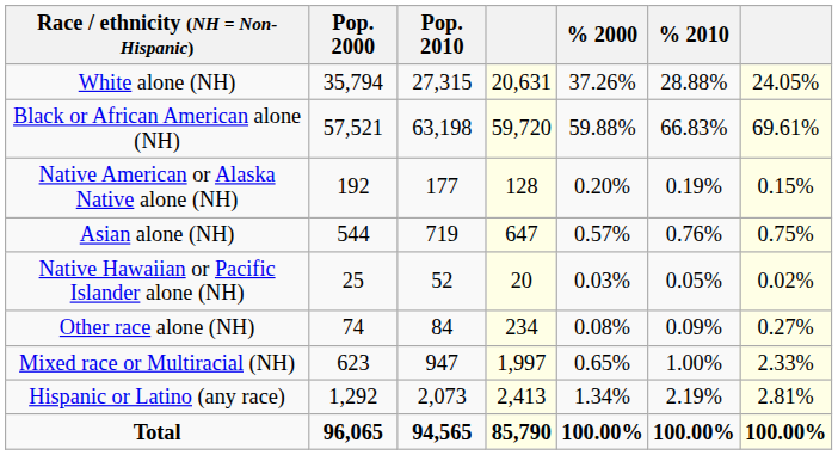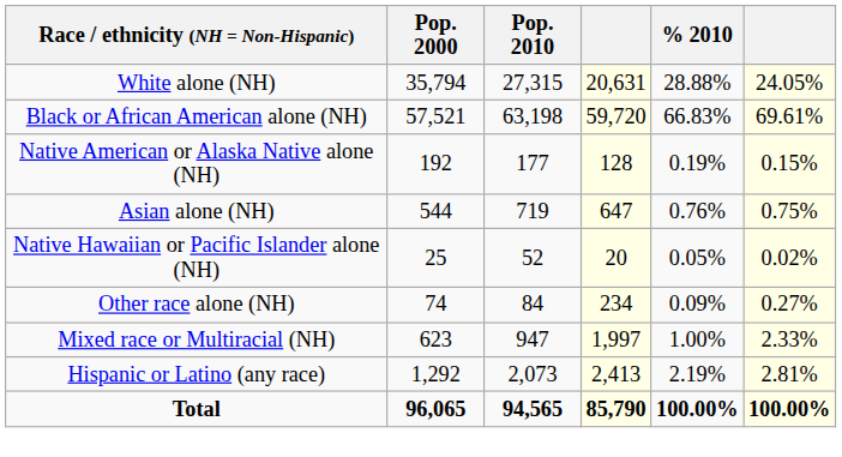- column: % 2000 | 37.26% | 59.88% | 0.20% | 0.57% | 0.03% | 0.08% | 0.65% | 1.34% | 100.00%
